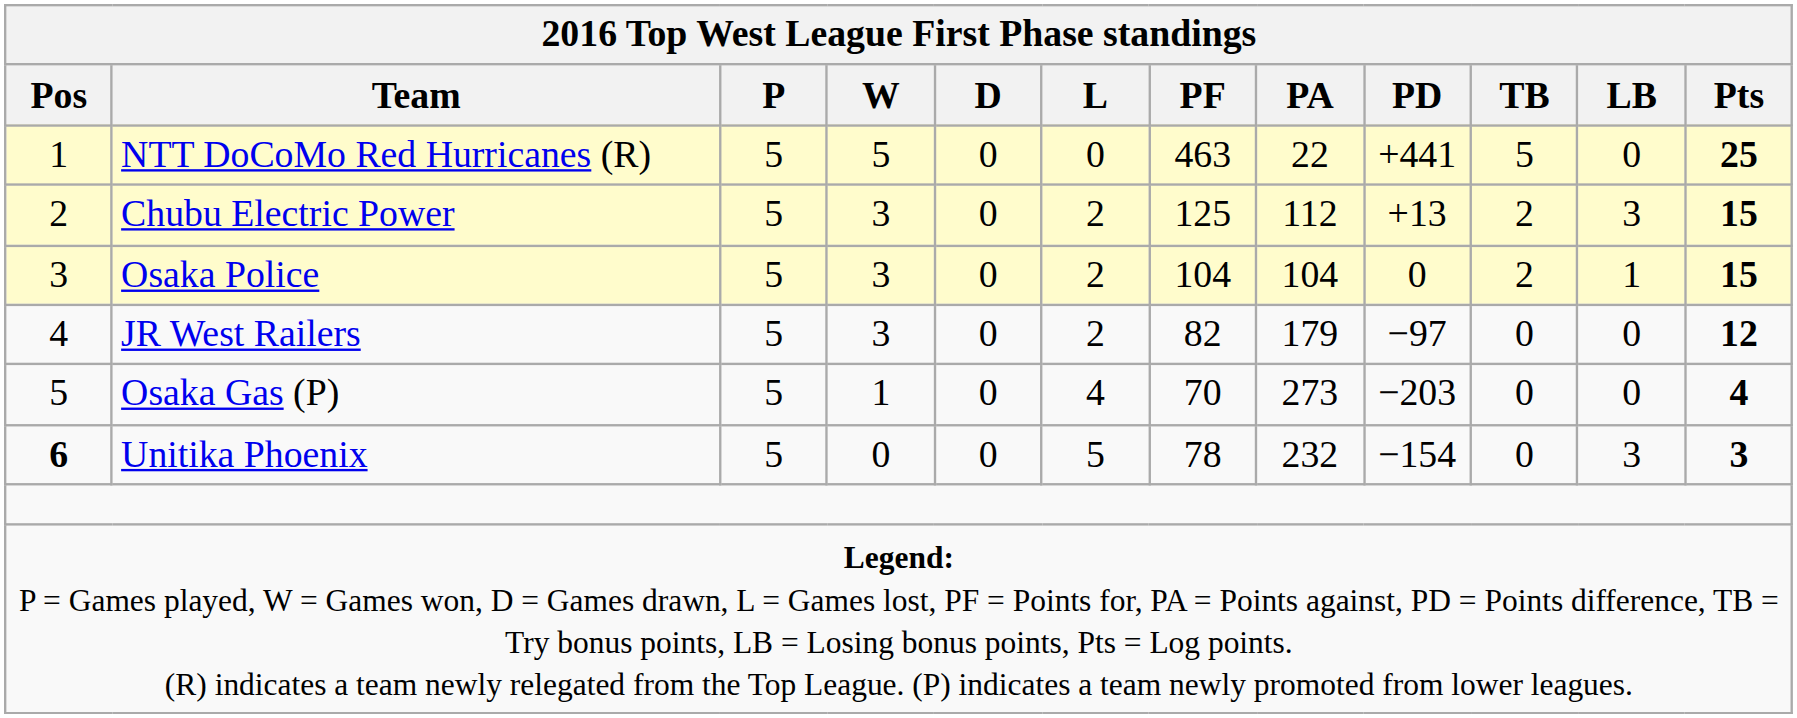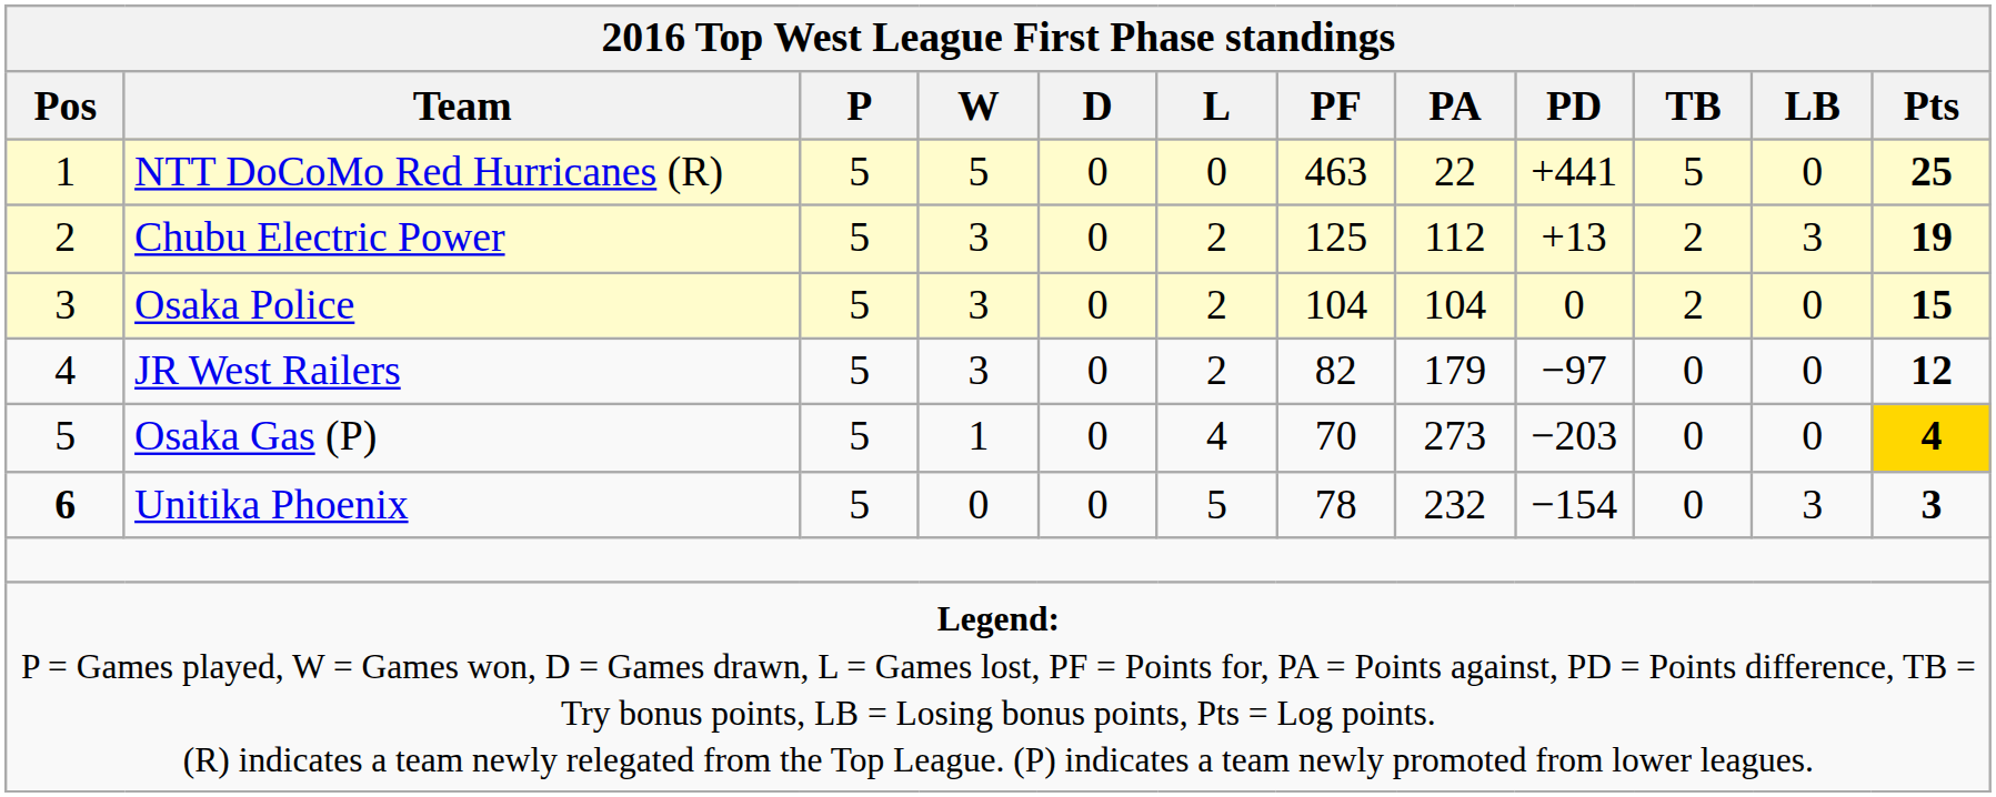Chubu Electric Power | Pts: 15 -> 19
Osaka Police | LB: 1 -> 0
Osaka Gas (P) | Pts: no background -> gold background
